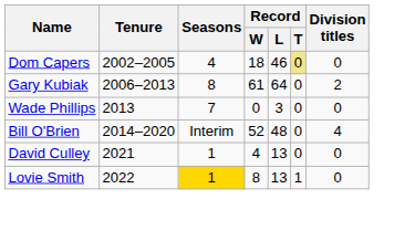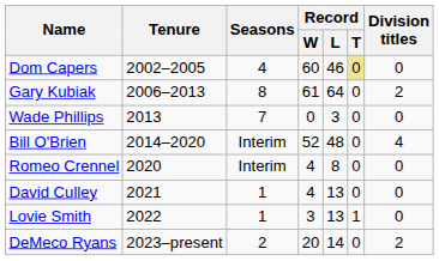Dom Capers | Record / W: 18 -> 60
+ row: Romeo Crennel | 2020 | Interim | 4 | 8 | 0 | 0
Lovie Smith | Seasons: gold background -> no background
Lovie Smith | Record / W: 8 -> 3
+ row: DeMeco Ryans | 2023–present | 2 | 20 | 14 | 0 | 2
